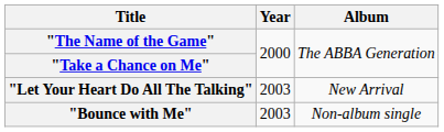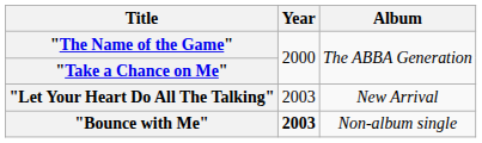"Bounce with Me" | Year: normal -> bold
